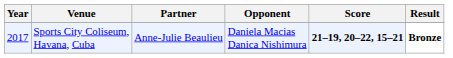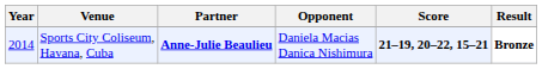Sports City Coliseum, Havana, Cuba | Year: 2017 -> 2014
Sports City Coliseum, Havana, Cuba | Partner: normal -> bold
